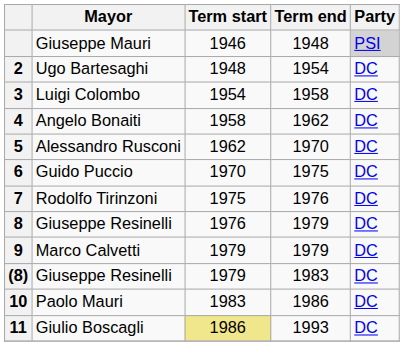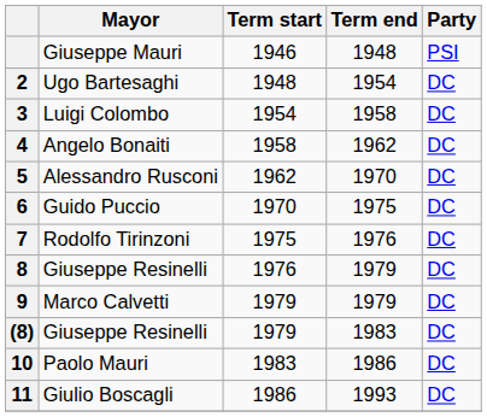Giuseppe Mauri | Party: lightgrey background -> no background
Giulio Boscagli | Term start: khaki background -> no background
